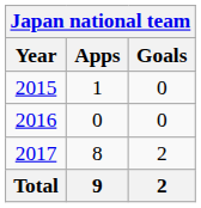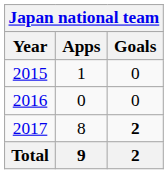2017 | Goals: normal -> bold
